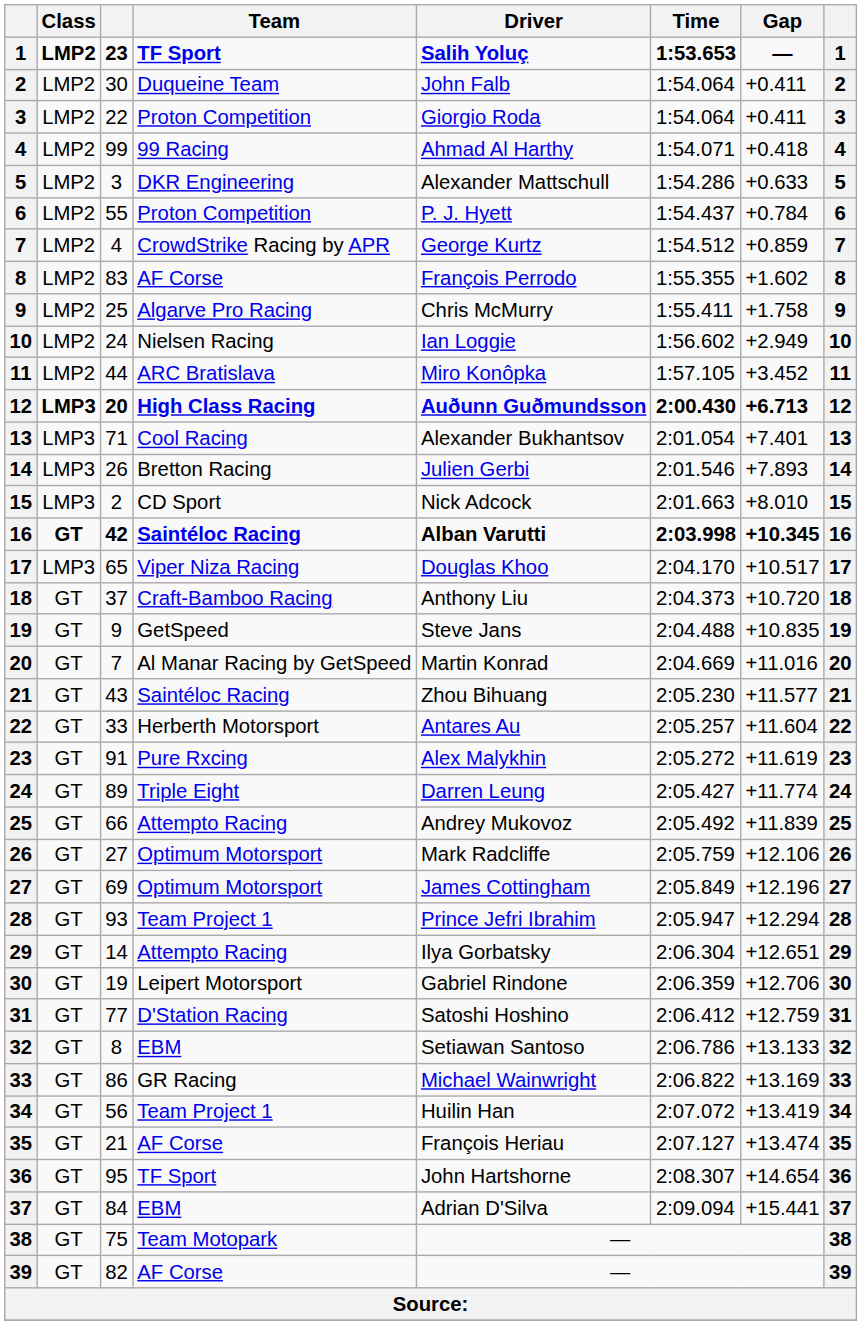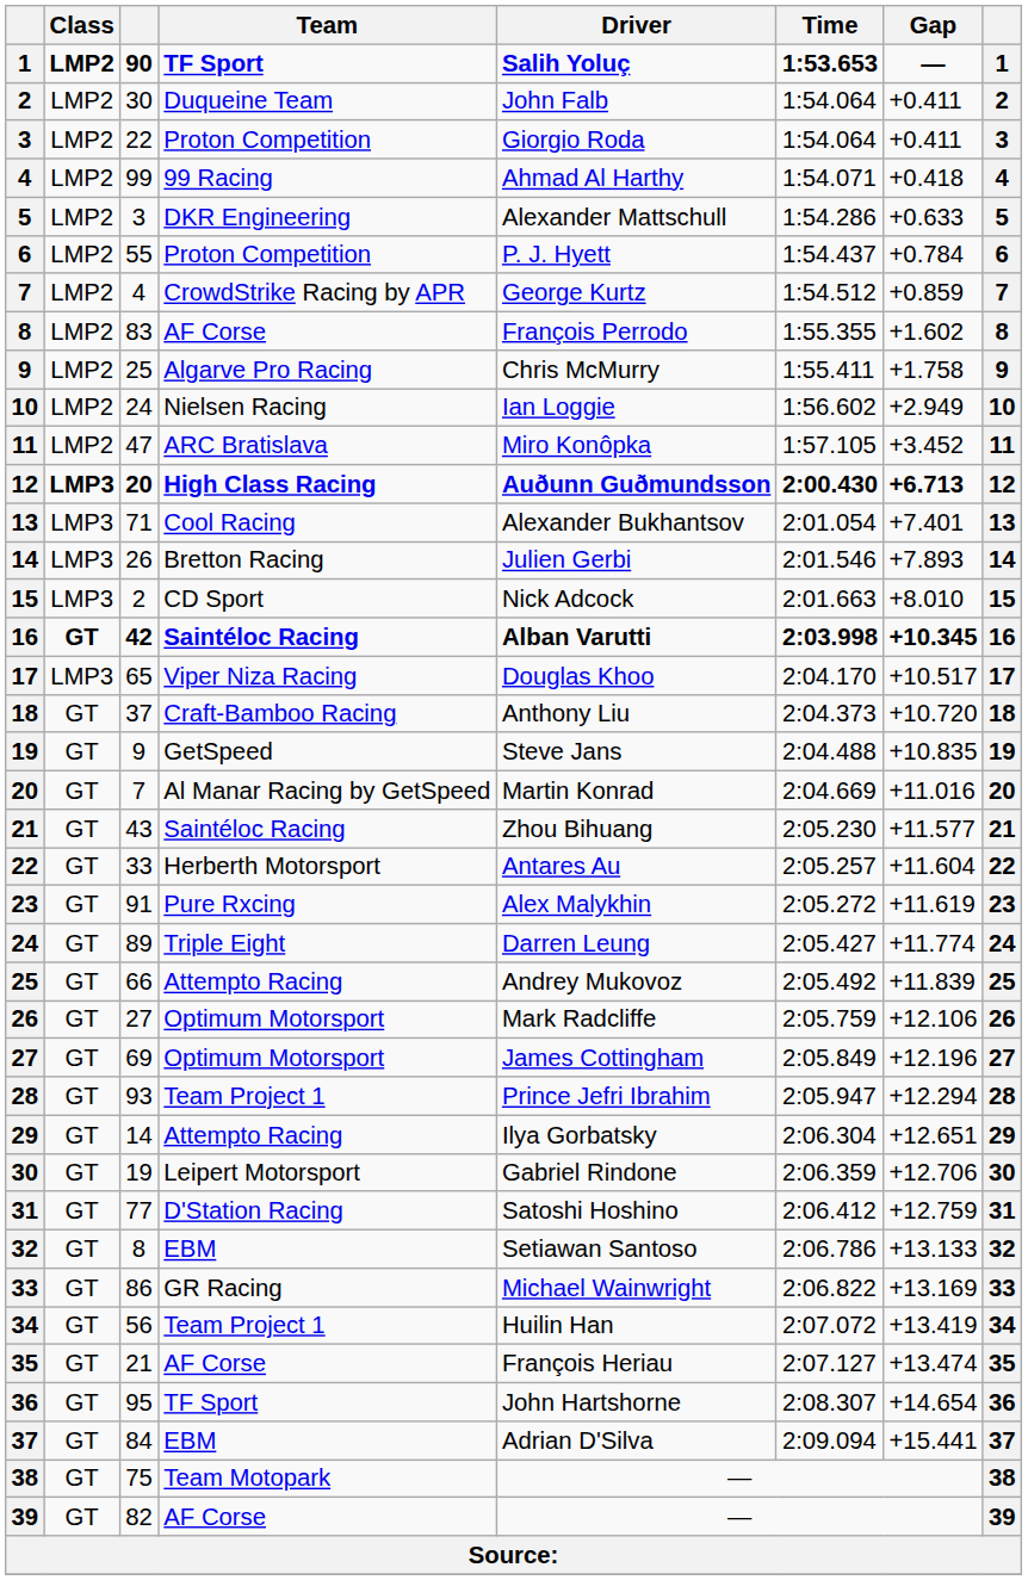row 2 | column 3: 23 -> 90
row 12 | column 3: 44 -> 47
